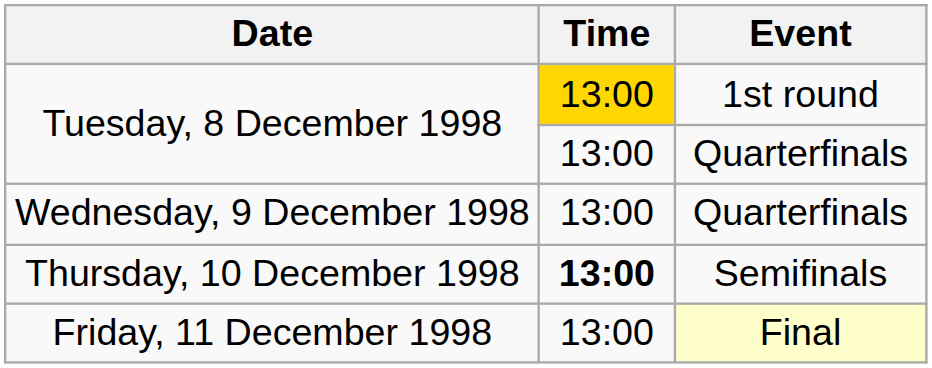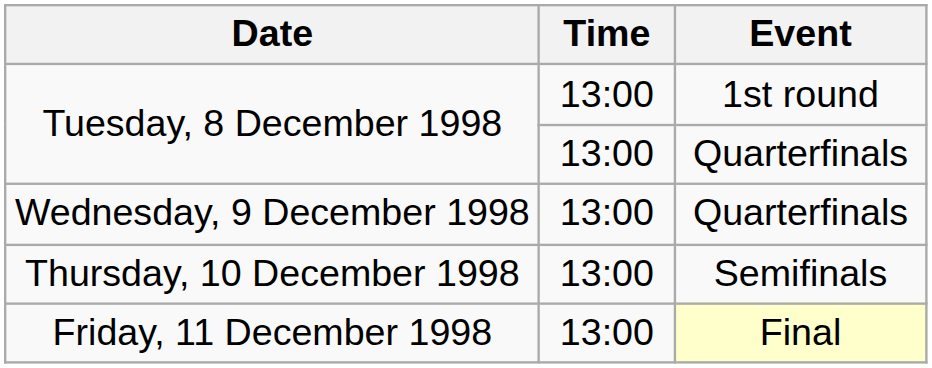Tuesday, 8 December 1998 / 1st round | Time: gold background -> no background
Thursday, 10 December 1998 | Time: bold -> normal
